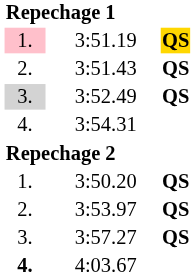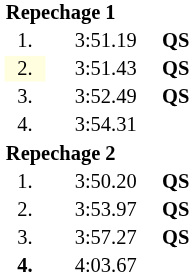3:51.19 | column 1: pink background -> no background
3:51.19 | column 3: gold background -> no background
3:51.43 | column 1: no background -> lightyellow background
3:52.49 | column 1: lightgrey background -> no background
